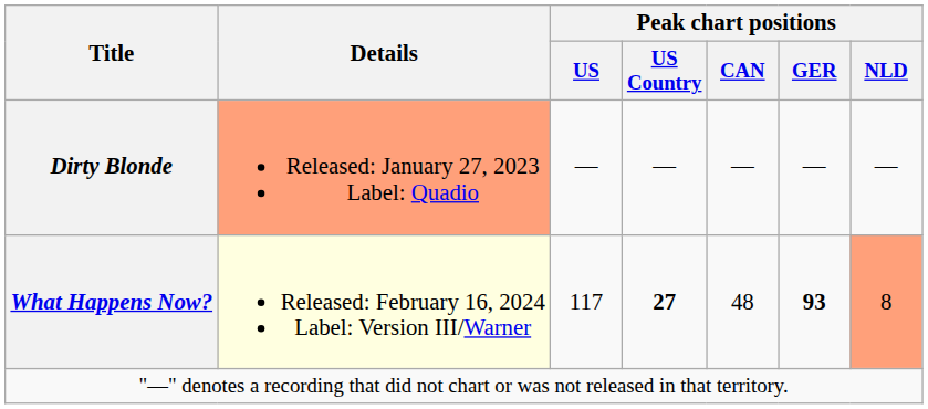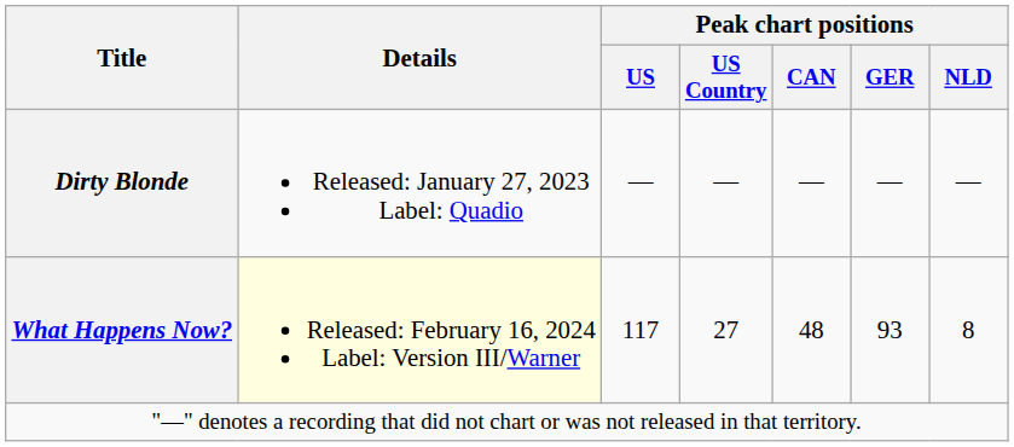Dirty Blonde | Details: lightsalmon background -> no background
What Happens Now? | Peak chart positions / US Country: bold -> normal
What Happens Now? | Peak chart positions / GER: bold -> normal
What Happens Now? | Peak chart positions / NLD: lightsalmon background -> no background
